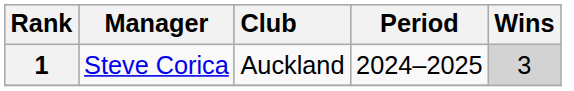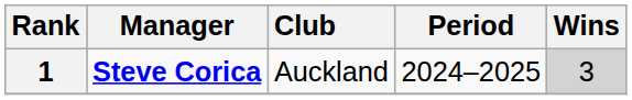1 | Manager: normal -> bold
